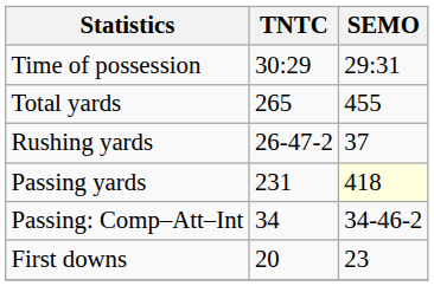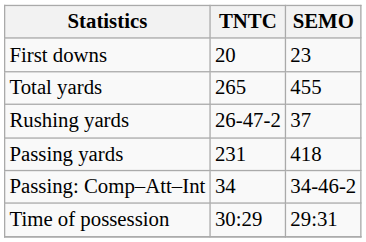rows swapped: First downs <-> Time of possession
Passing yards | SEMO: lightyellow background -> no background
